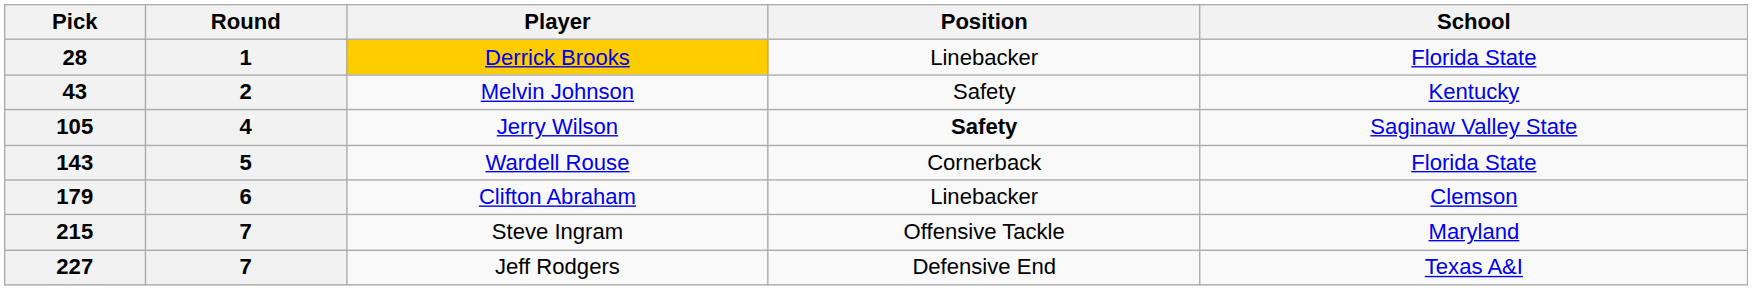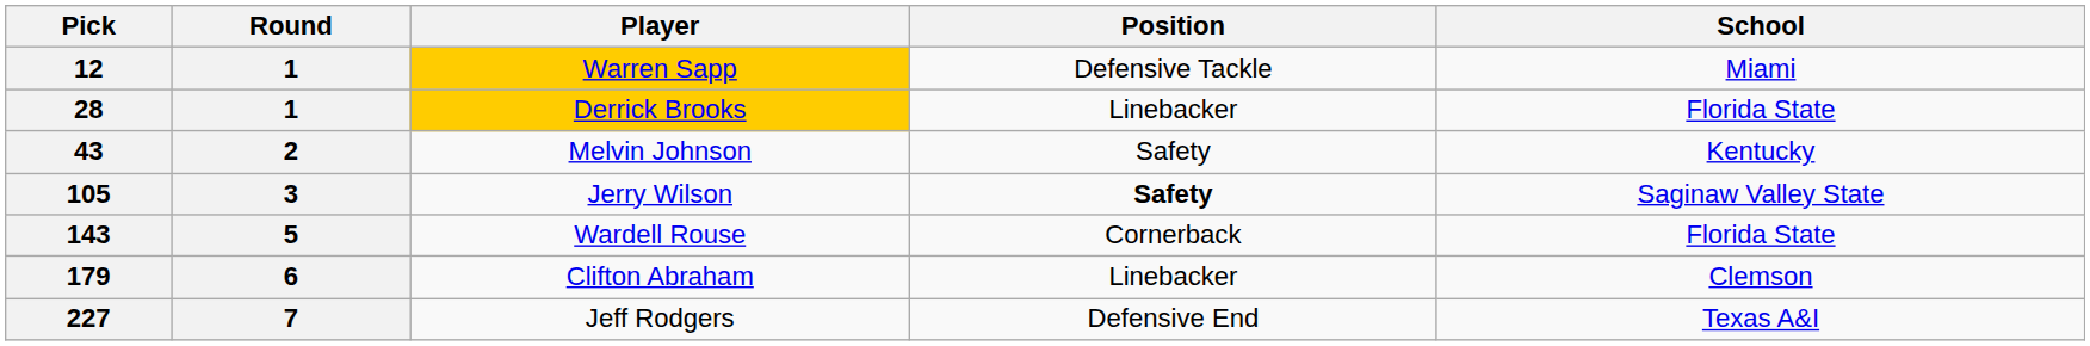+ row: 12 | 1 | Warren Sapp | Defensive Tackle | Miami
105 | Round: 4 -> 3
- row: 215 | 7 | Steve Ingram | Offensive Tackle | Maryland
